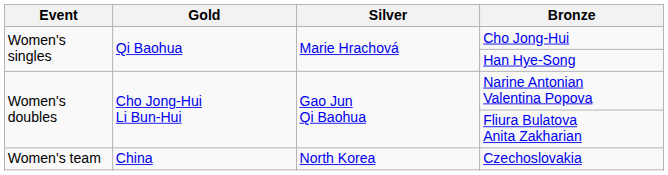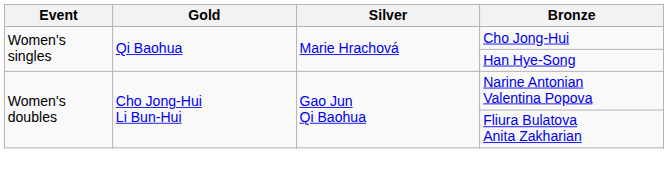- row: Women's team | China | North Korea | Czechoslovakia
